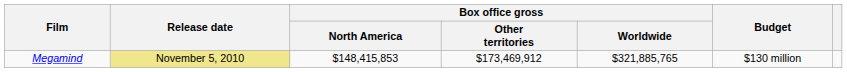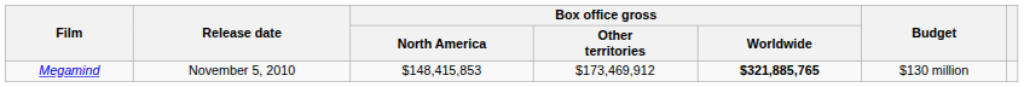Megamind | Release date: khaki background -> no background
Megamind | Box office gross / Worldwide: normal -> bold
